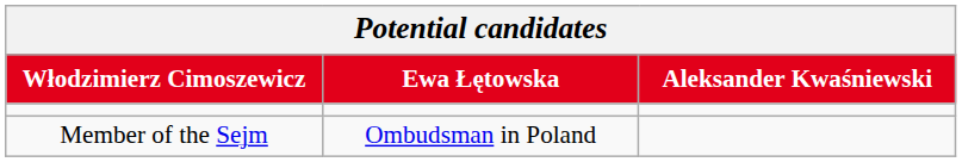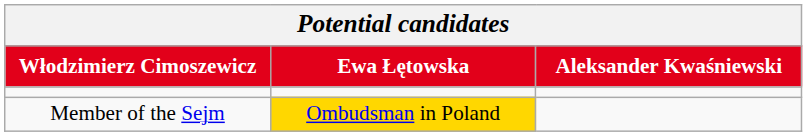Member of the Sejm | Ewa Łętowska: no background -> gold background
